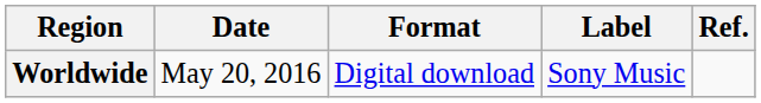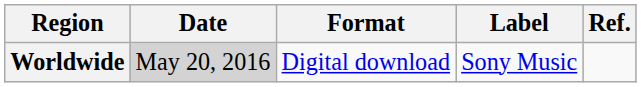Worldwide | Date: no background -> lightgrey background
